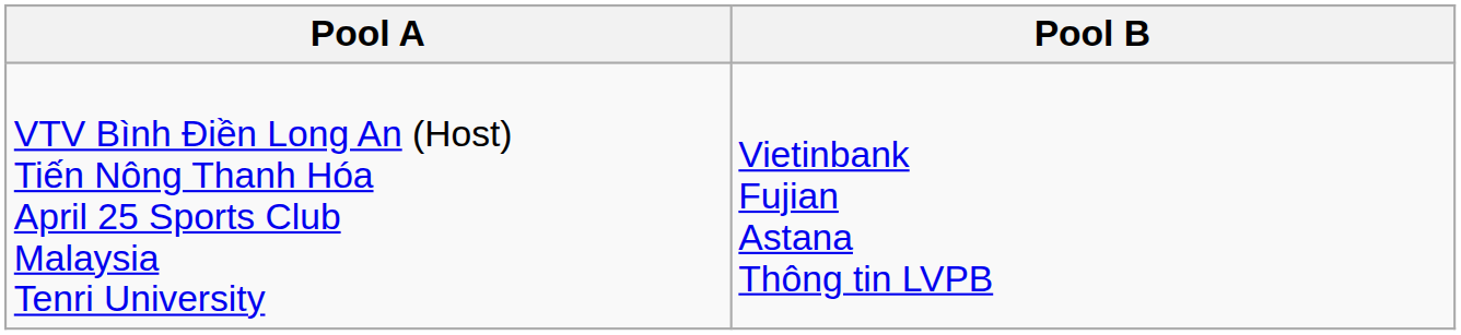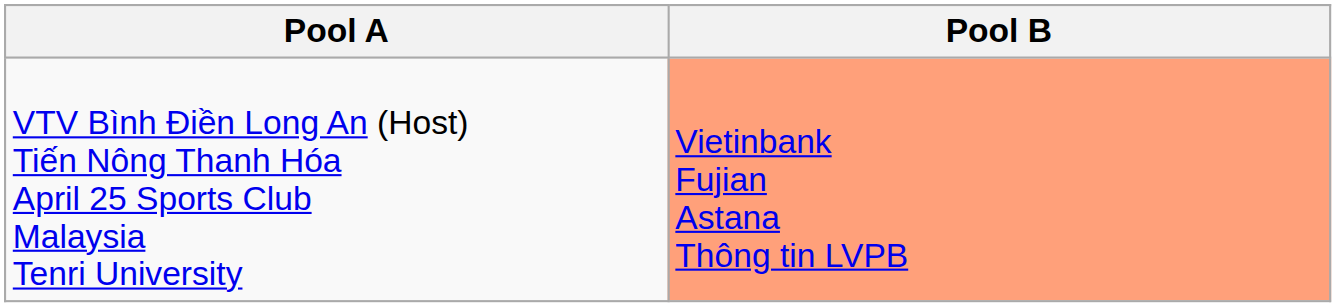row 2 | Pool B: no background -> lightsalmon background
